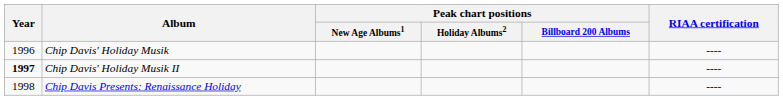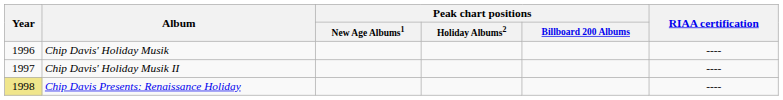Chip Davis' Holiday Musik II | Year: bold -> normal
Chip Davis Presents: Renaissance Holiday | Year: no background -> khaki background
